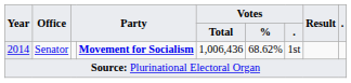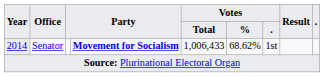2014 | Votes / Total: 1,006,436 -> 1,006,433
